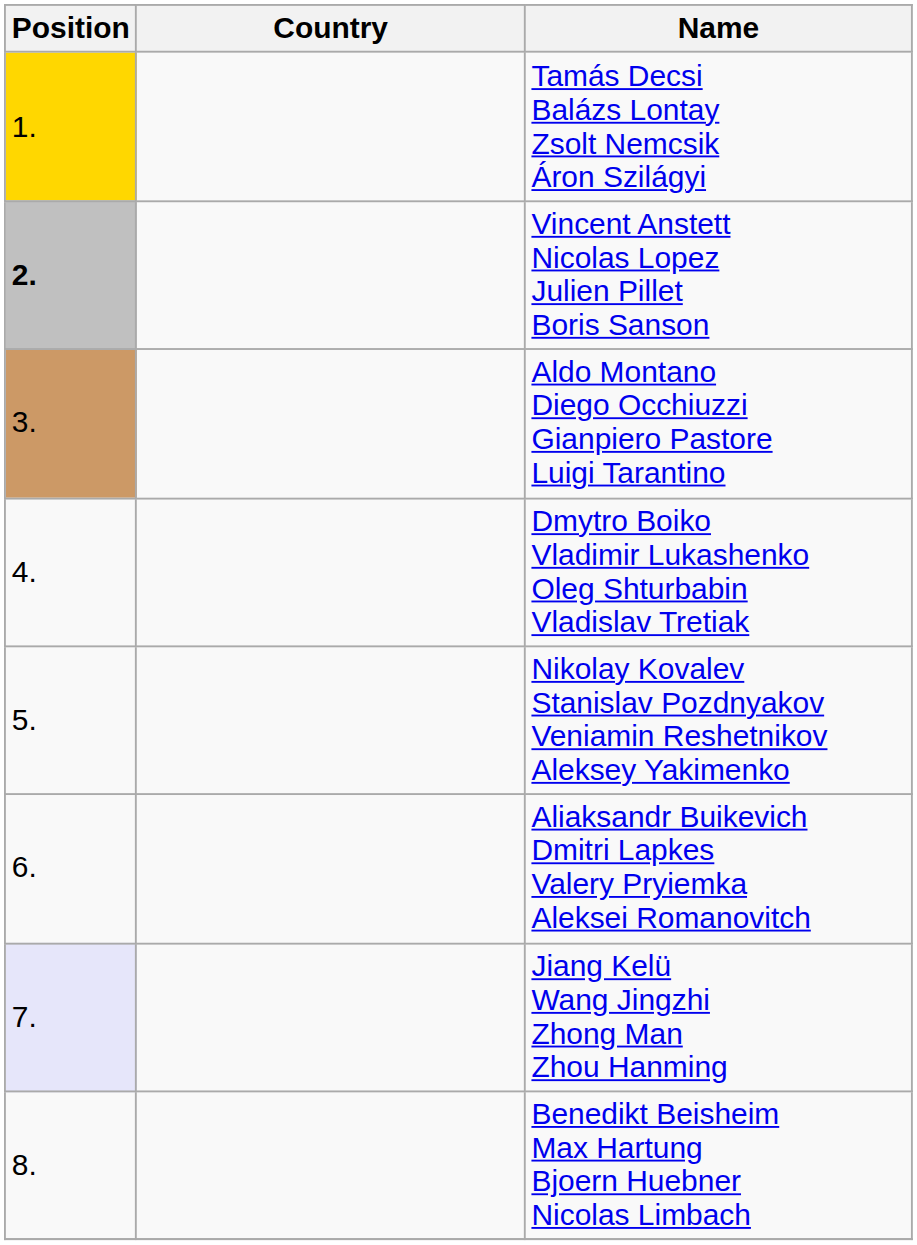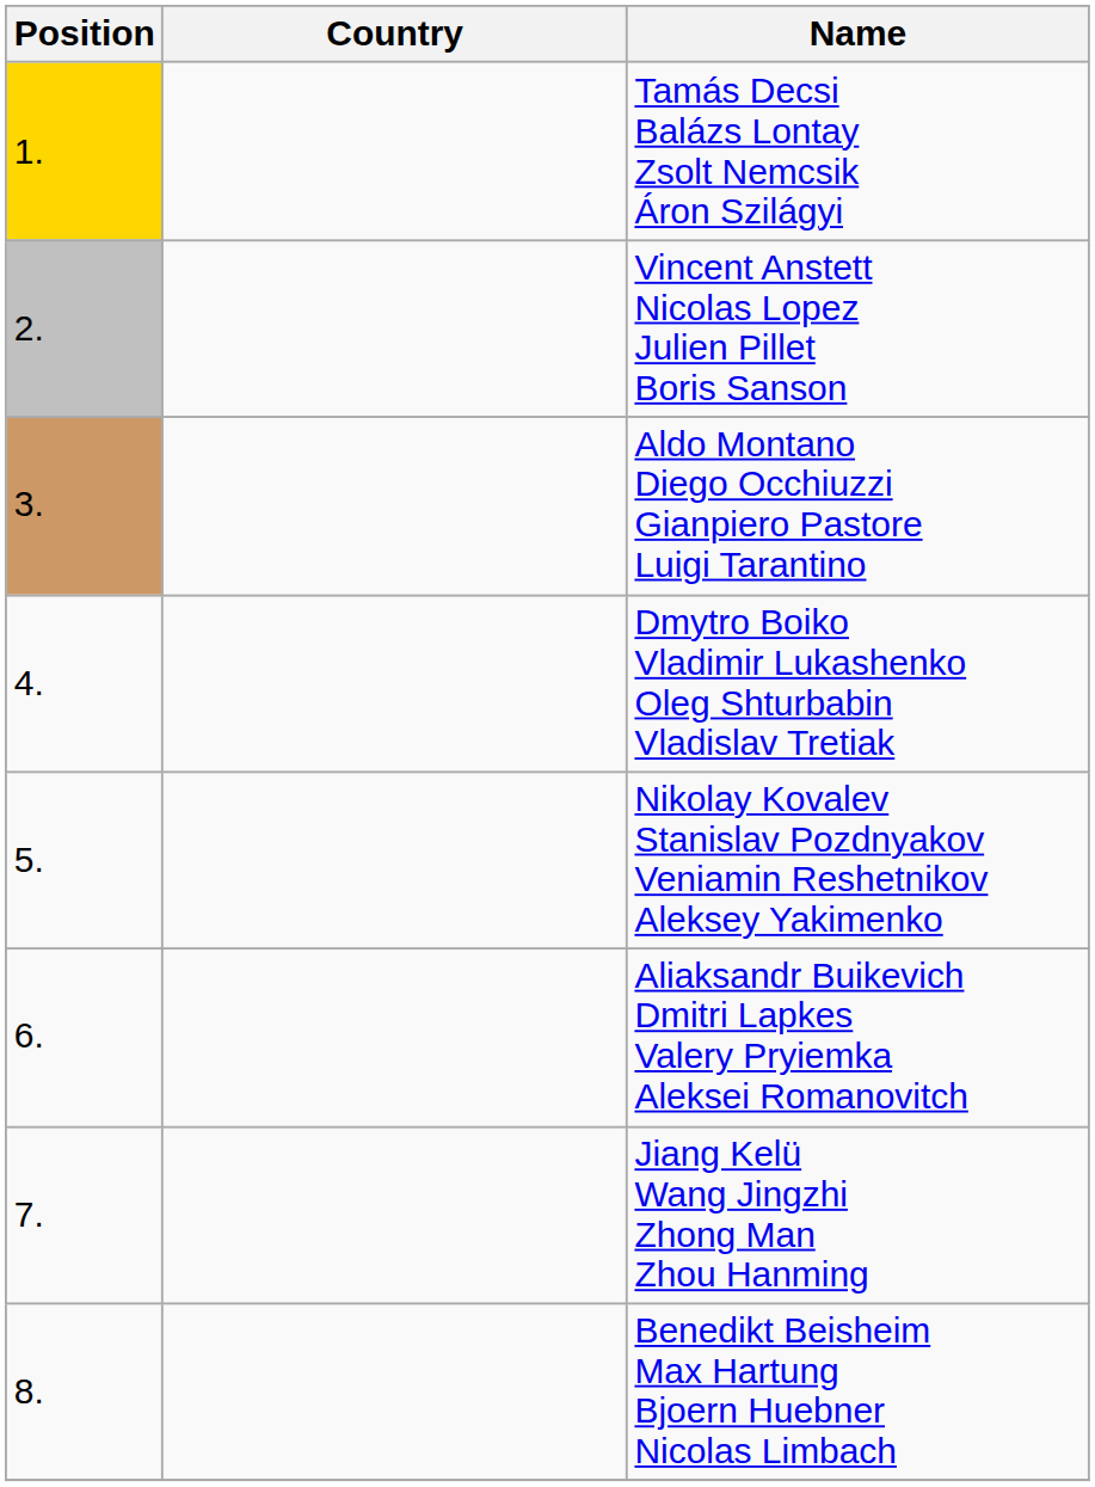Vincent Anstett Nicolas Lopez Julien Pillet Boris Sanson | Position: bold -> normal
Jiang Kelü Wang Jingzhi Zhong Man Zhou Hanming | Position: lavender background -> no background
